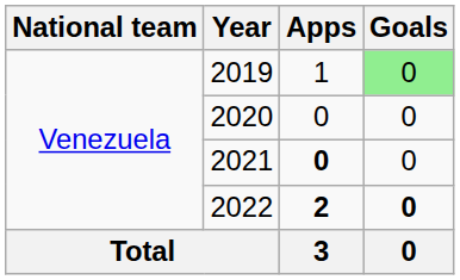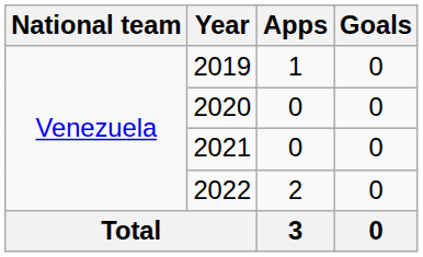2019 | Goals: lightgreen background -> no background
2021 | Apps: bold -> normal
2022 | Apps: bold -> normal
2022 | Goals: bold -> normal
